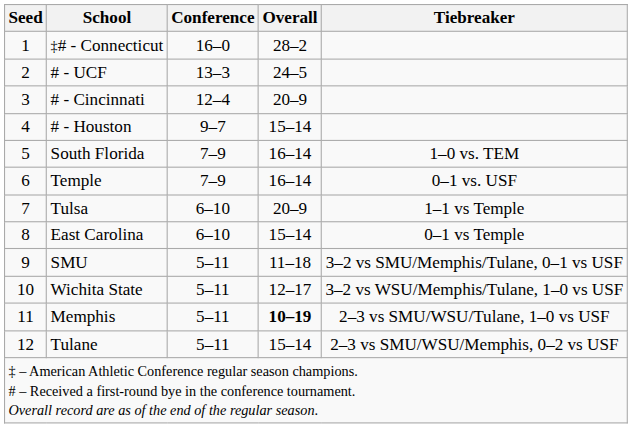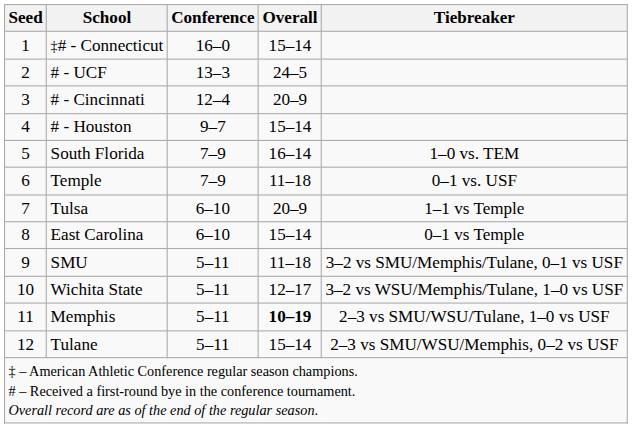‡# - Connecticut | Overall: 28–2 -> 15–14
Temple | Overall: 16–14 -> 11–18
